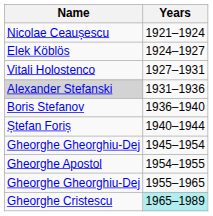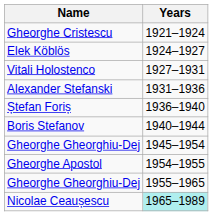row 2 | Name: Nicolae Ceaușescu -> Gheorghe Cristescu
row 5 | Name: lightgrey background -> no background
row 6 | Name: Boris Stefanov -> Ștefan Foriș
row 7 | Name: Ștefan Foriș -> Boris Stefanov
row 11 | Name: Gheorghe Cristescu -> Nicolae Ceaușescu
